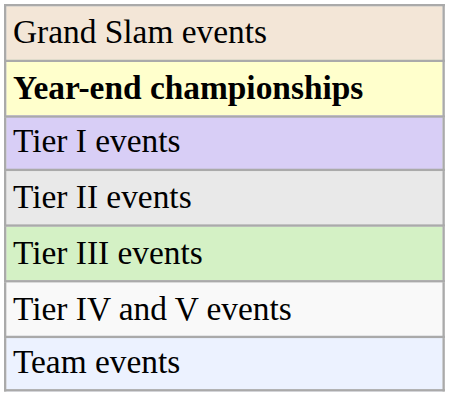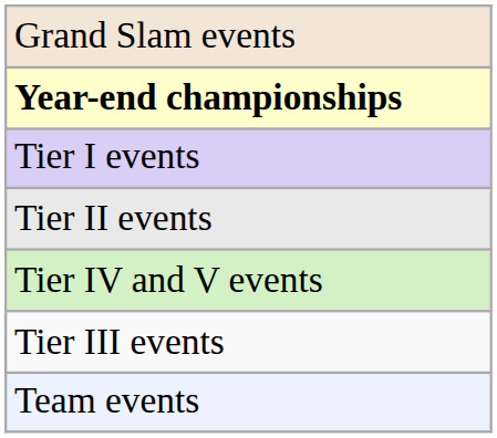row 5 | column 1: Tier III events -> Tier IV and V events
row 6 | column 1: Tier IV and V events -> Tier III events
